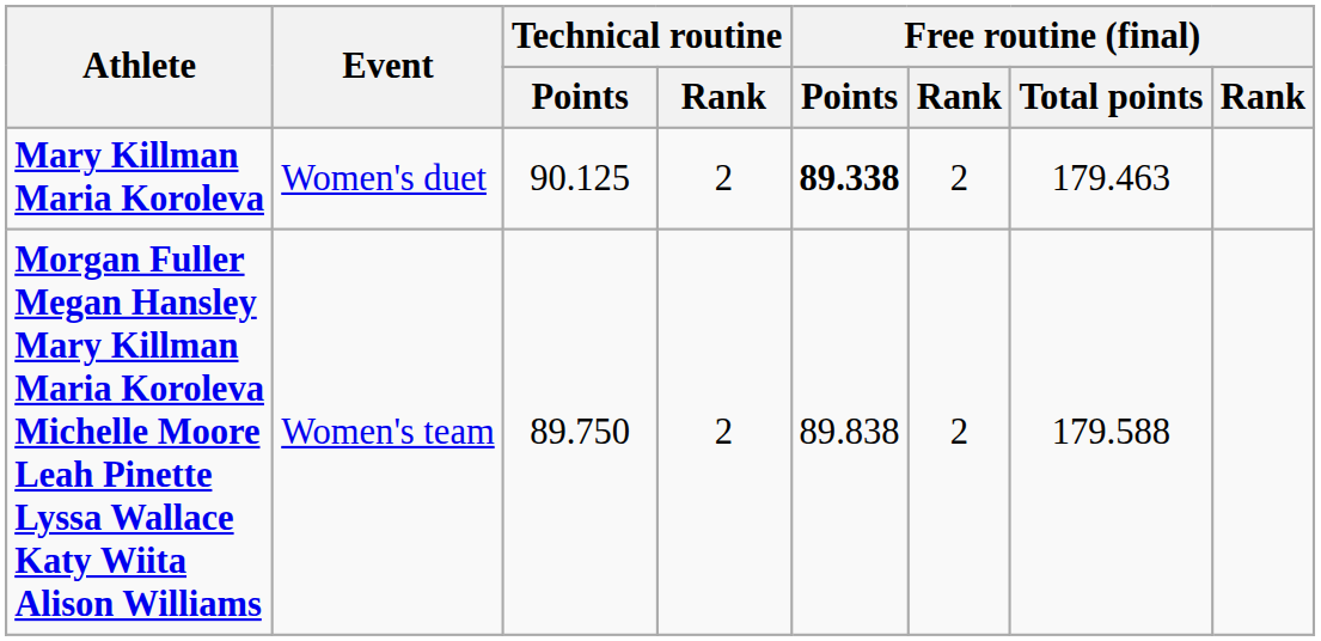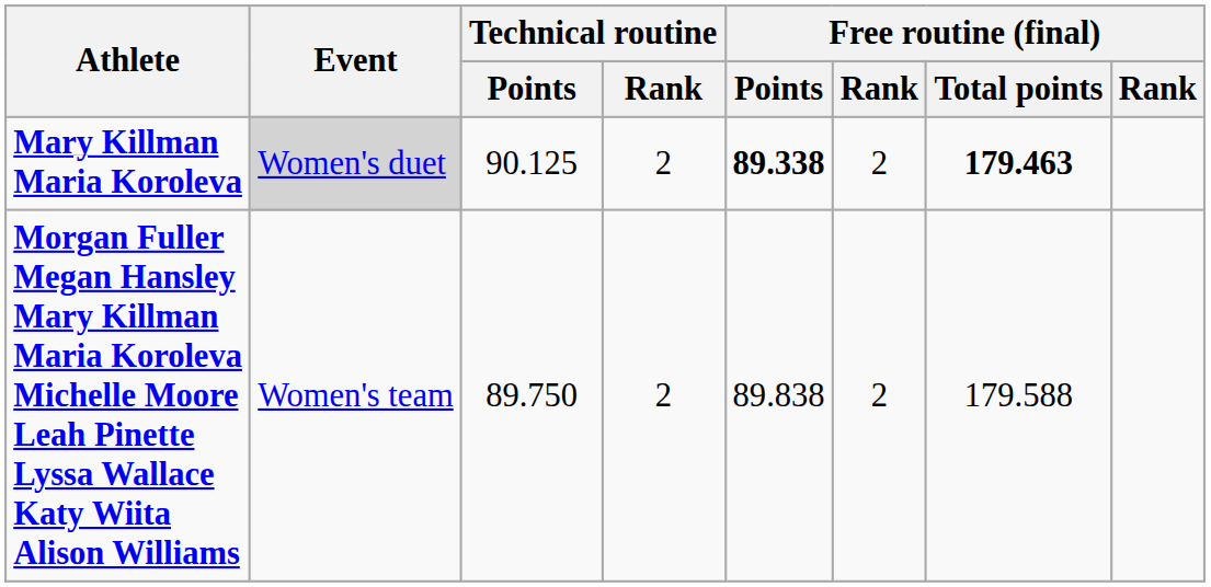Mary Killman Maria Koroleva | Event: no background -> lightgrey background
Mary Killman Maria Koroleva | Free routine (final) / Total points: normal -> bold
